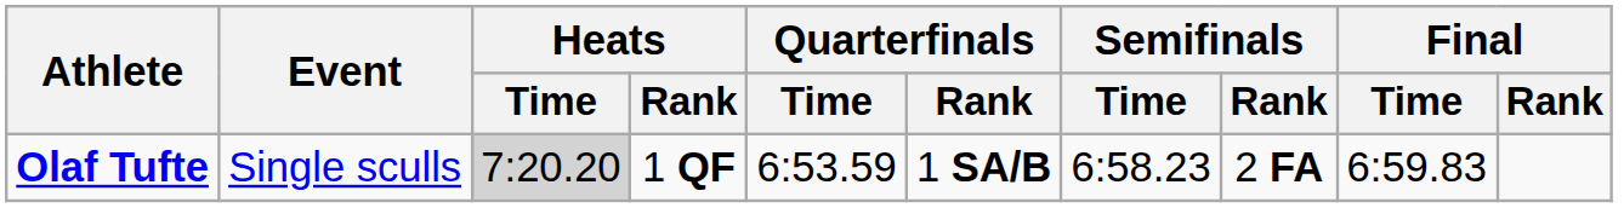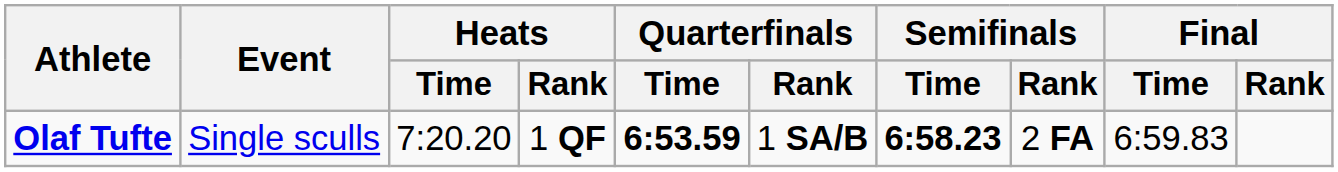Olaf Tufte | Heats / Time: lightgrey background -> no background
Olaf Tufte | Quarterfinals / Time: normal -> bold
Olaf Tufte | Semifinals / Time: normal -> bold
